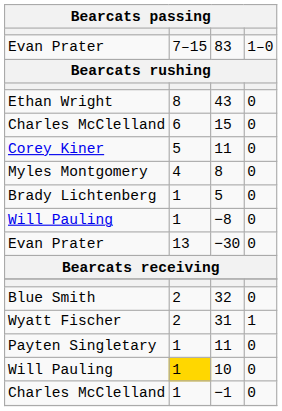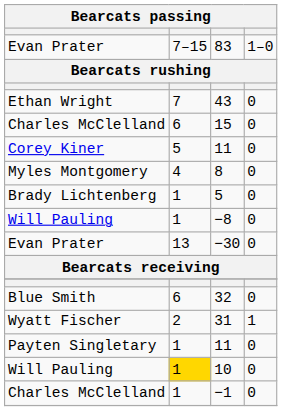43 | column 2: 8 -> 7
32 | column 2: 2 -> 6
